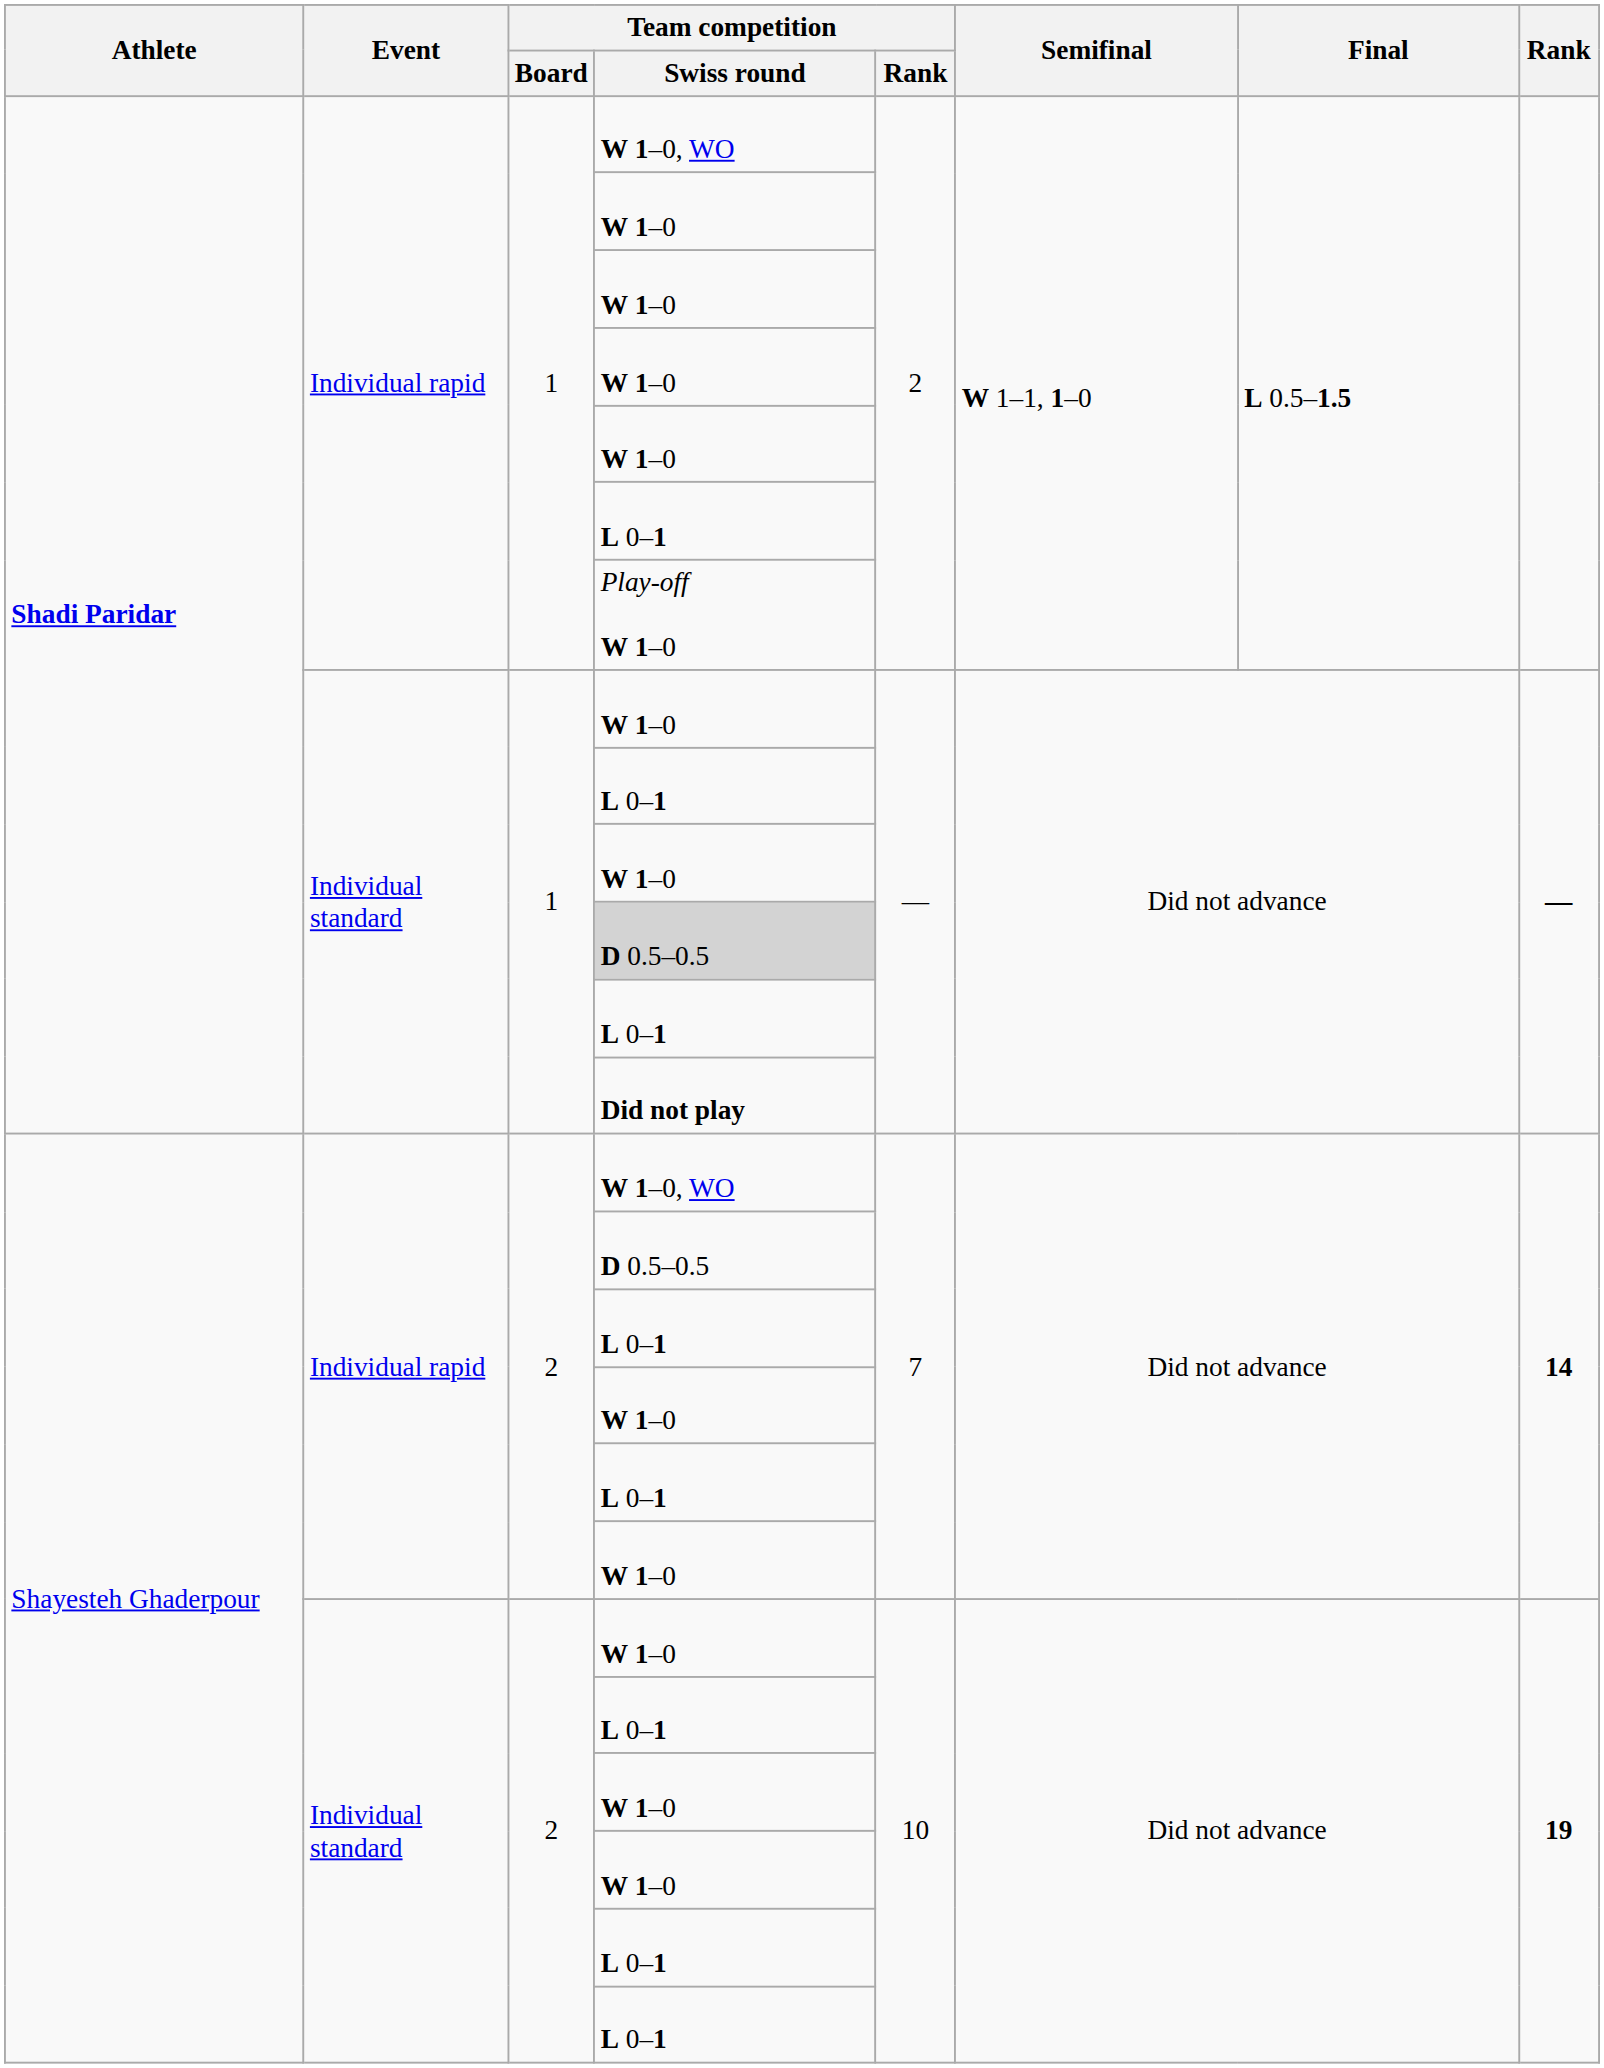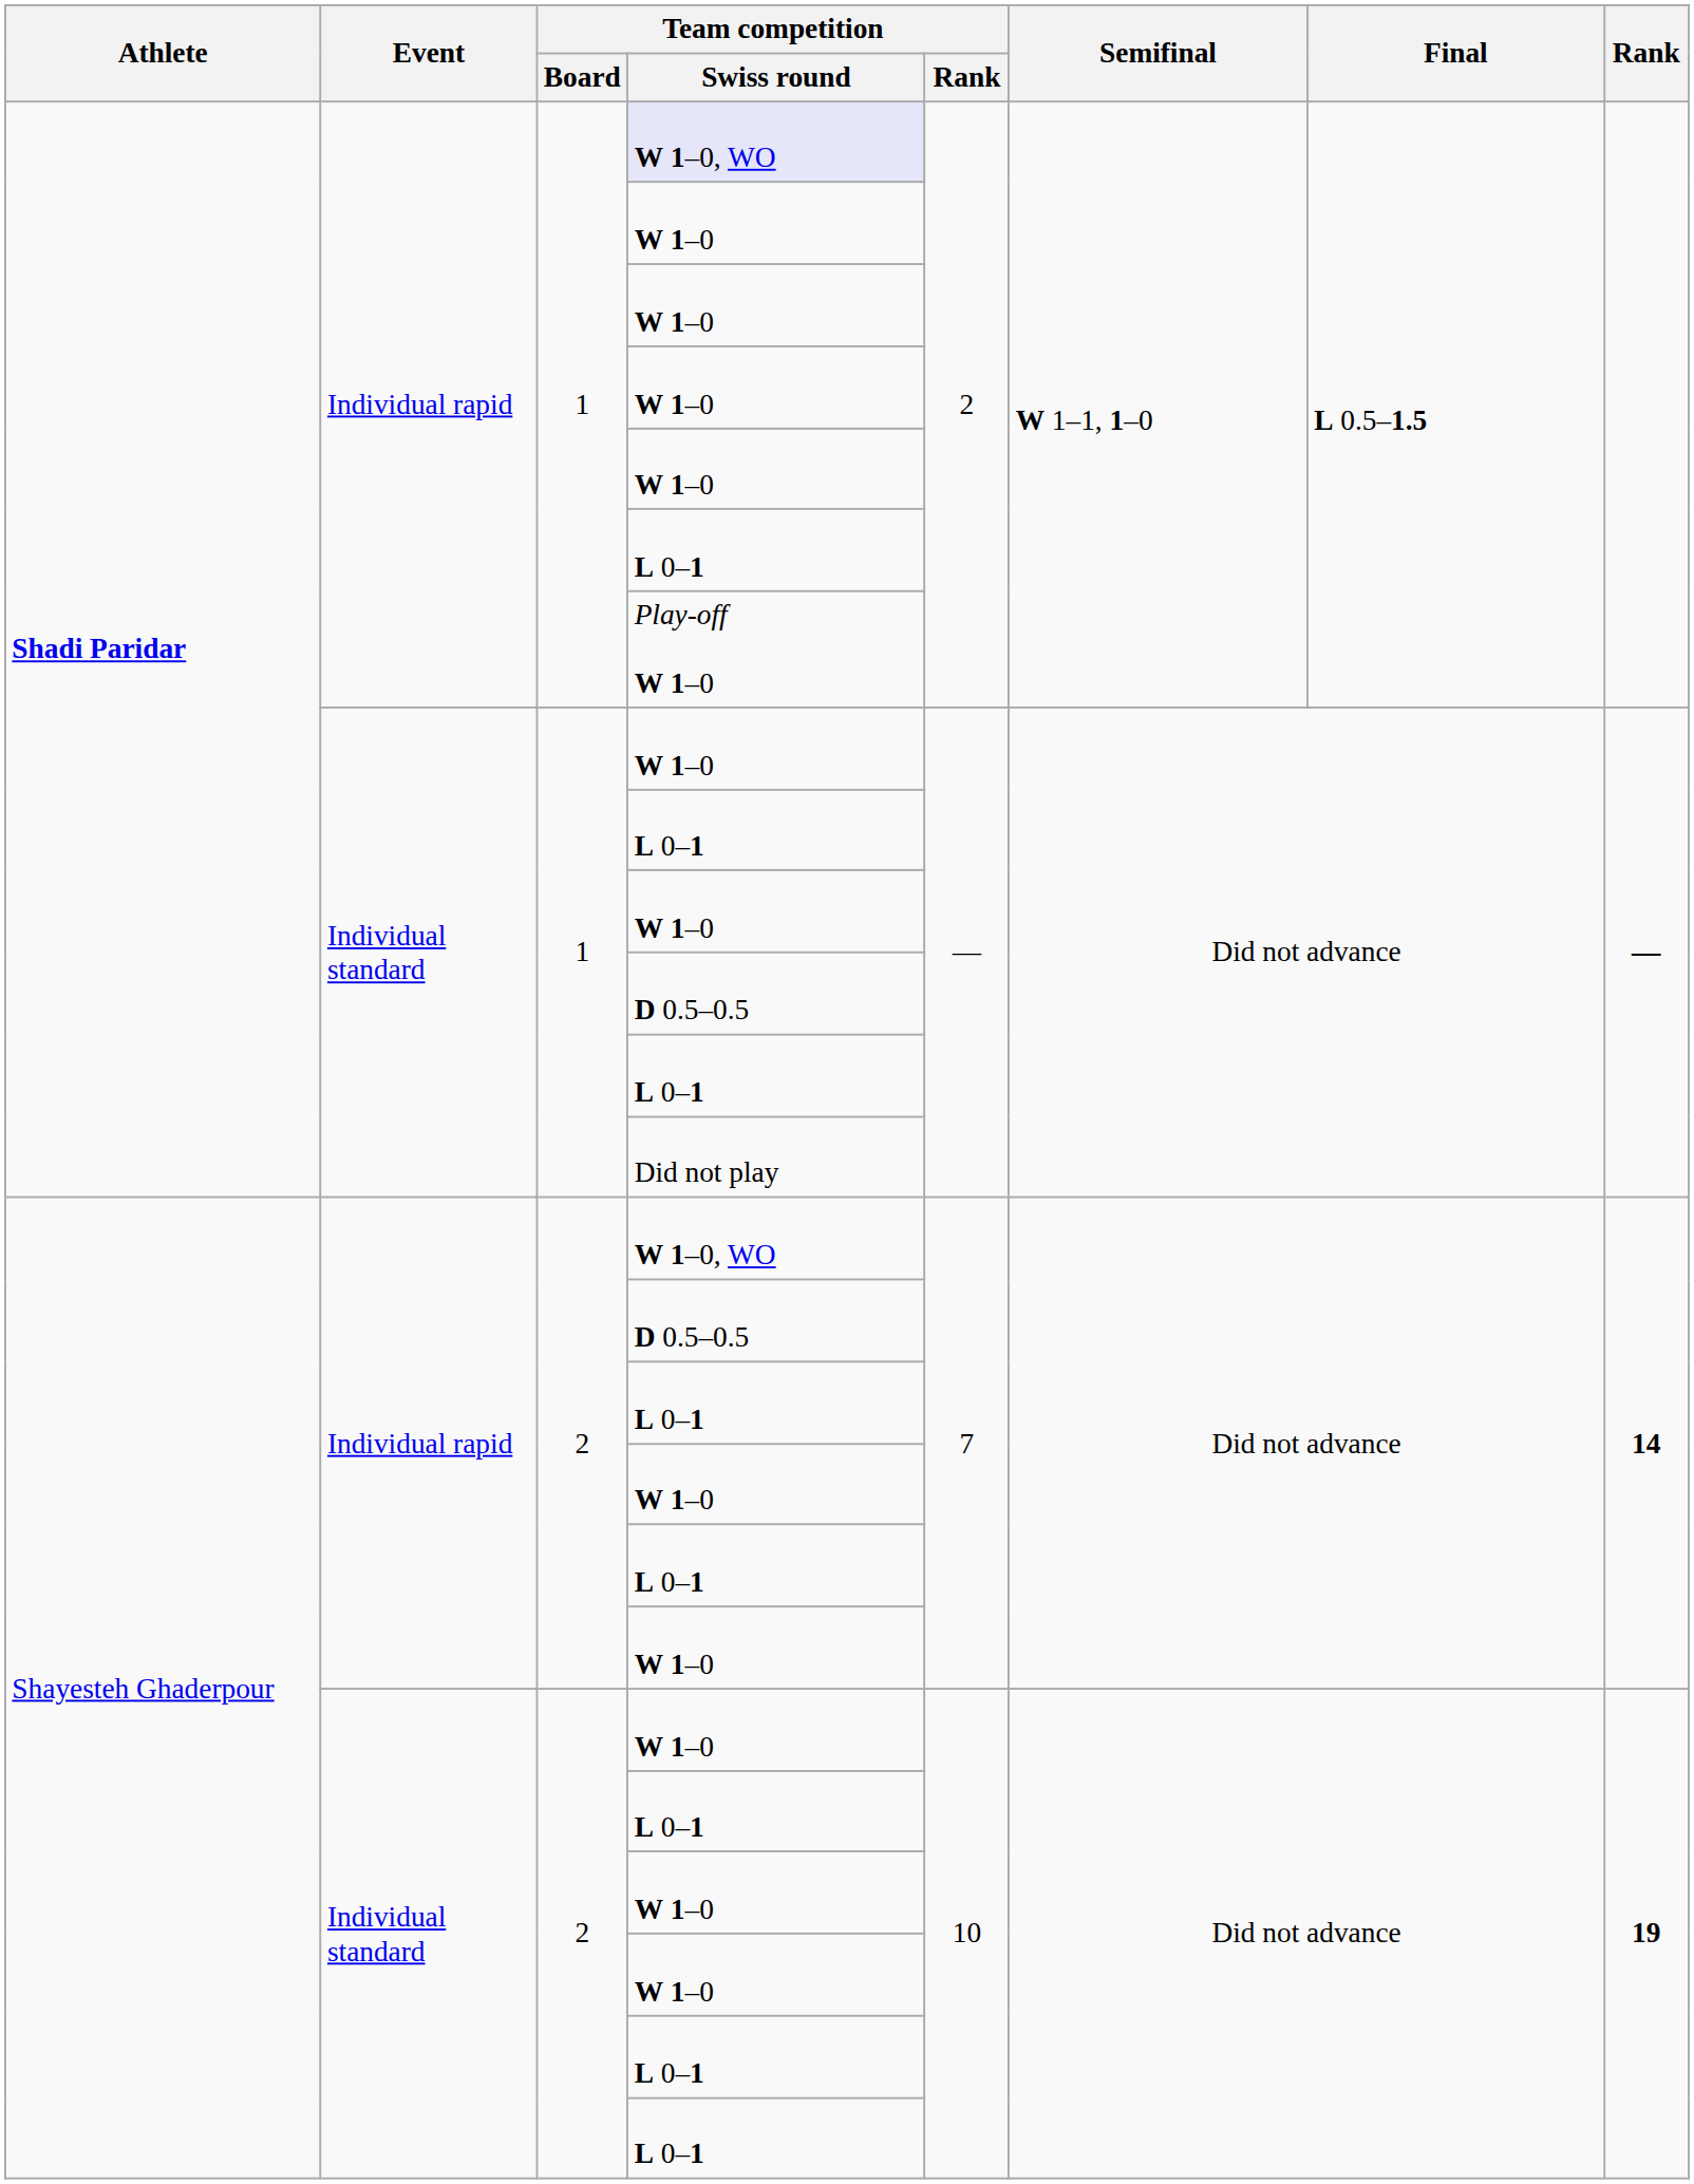Shadi Paridar / W 1–0, WO | Team competition / Swiss round: no background -> lavender background
Shadi Paridar / D 0.5–0.5 | Team competition / Swiss round: lightgrey background -> no background
Did not play | Team competition / Swiss round: bold -> normal
